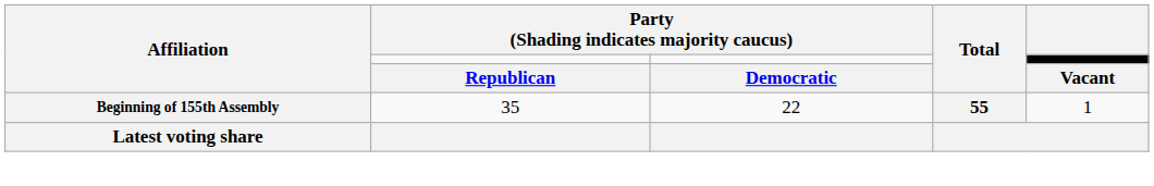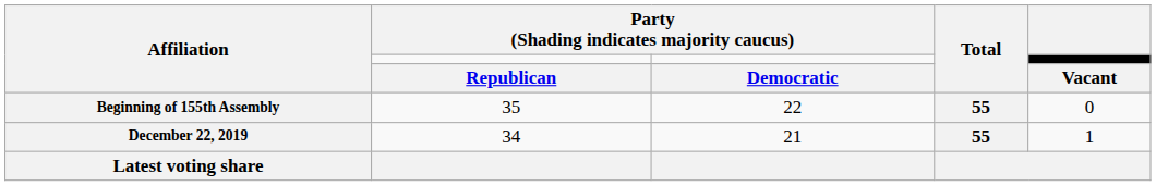Beginning of 155th Assembly | column 5: 1 -> 0
+ row: December 22, 2019 | 34 | 21 | 55 | 1
